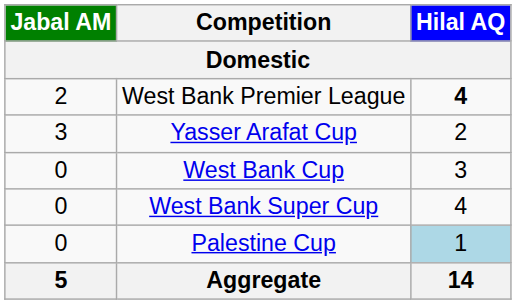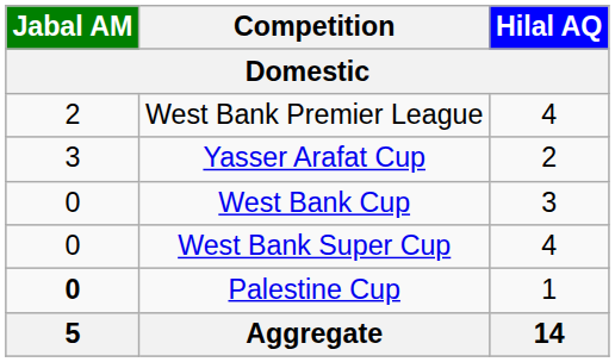West Bank Premier League | Hilal AQ: bold -> normal
Palestine Cup | Jabal AM: normal -> bold
Palestine Cup | Hilal AQ: lightblue background -> no background
